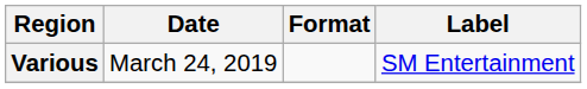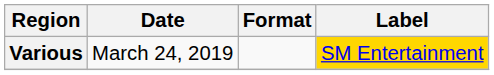Various | Label: no background -> gold background
